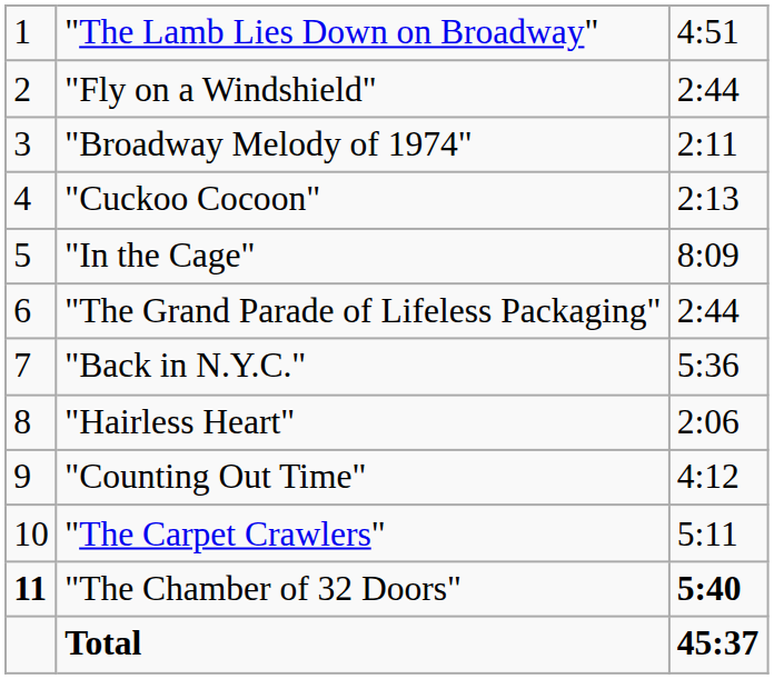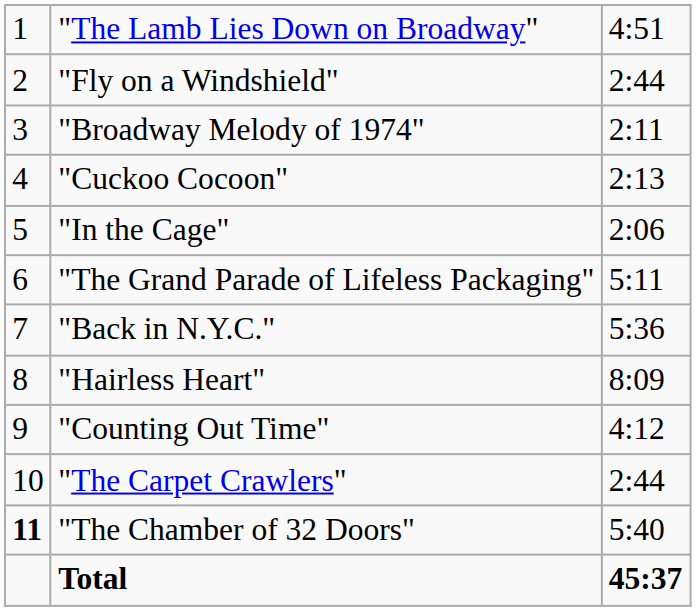"In the Cage" | column 3: 8:09 -> 2:06
"The Grand Parade of Lifeless Packaging" | column 3: 2:44 -> 5:11
"Hairless Heart" | column 3: 2:06 -> 8:09
"The Carpet Crawlers" | column 3: 5:11 -> 2:44
"The Chamber of 32 Doors" | column 3: bold -> normal
